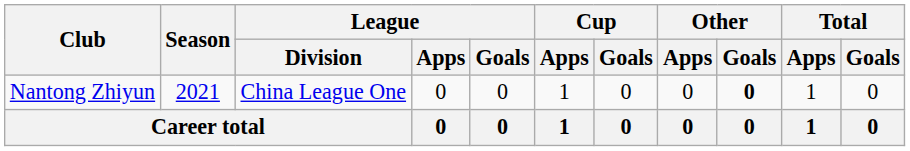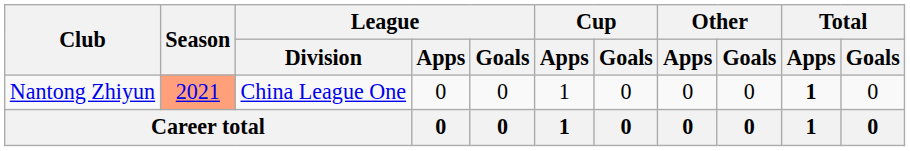Nantong Zhiyun | Season: no background -> lightsalmon background
Nantong Zhiyun | Other / Goals: bold -> normal
Nantong Zhiyun | Total / Apps: normal -> bold
